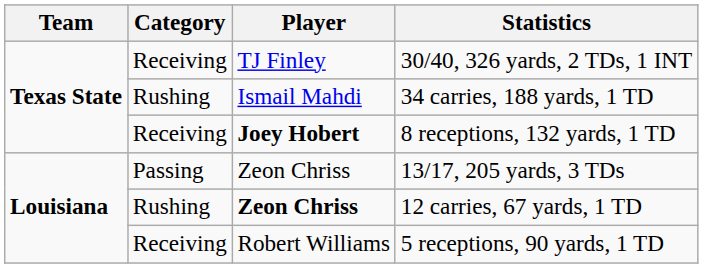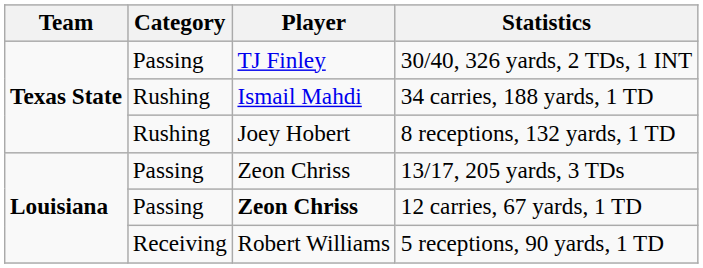30/40, 326 yards, 2 TDs, 1 INT | Category: Receiving -> Passing
8 receptions, 132 yards, 1 TD | Category: Receiving -> Rushing
8 receptions, 132 yards, 1 TD | Player: bold -> normal
12 carries, 67 yards, 1 TD | Category: Rushing -> Passing
